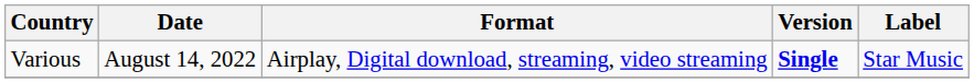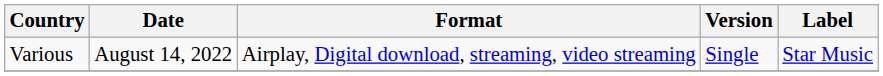Various | Version: bold -> normal
